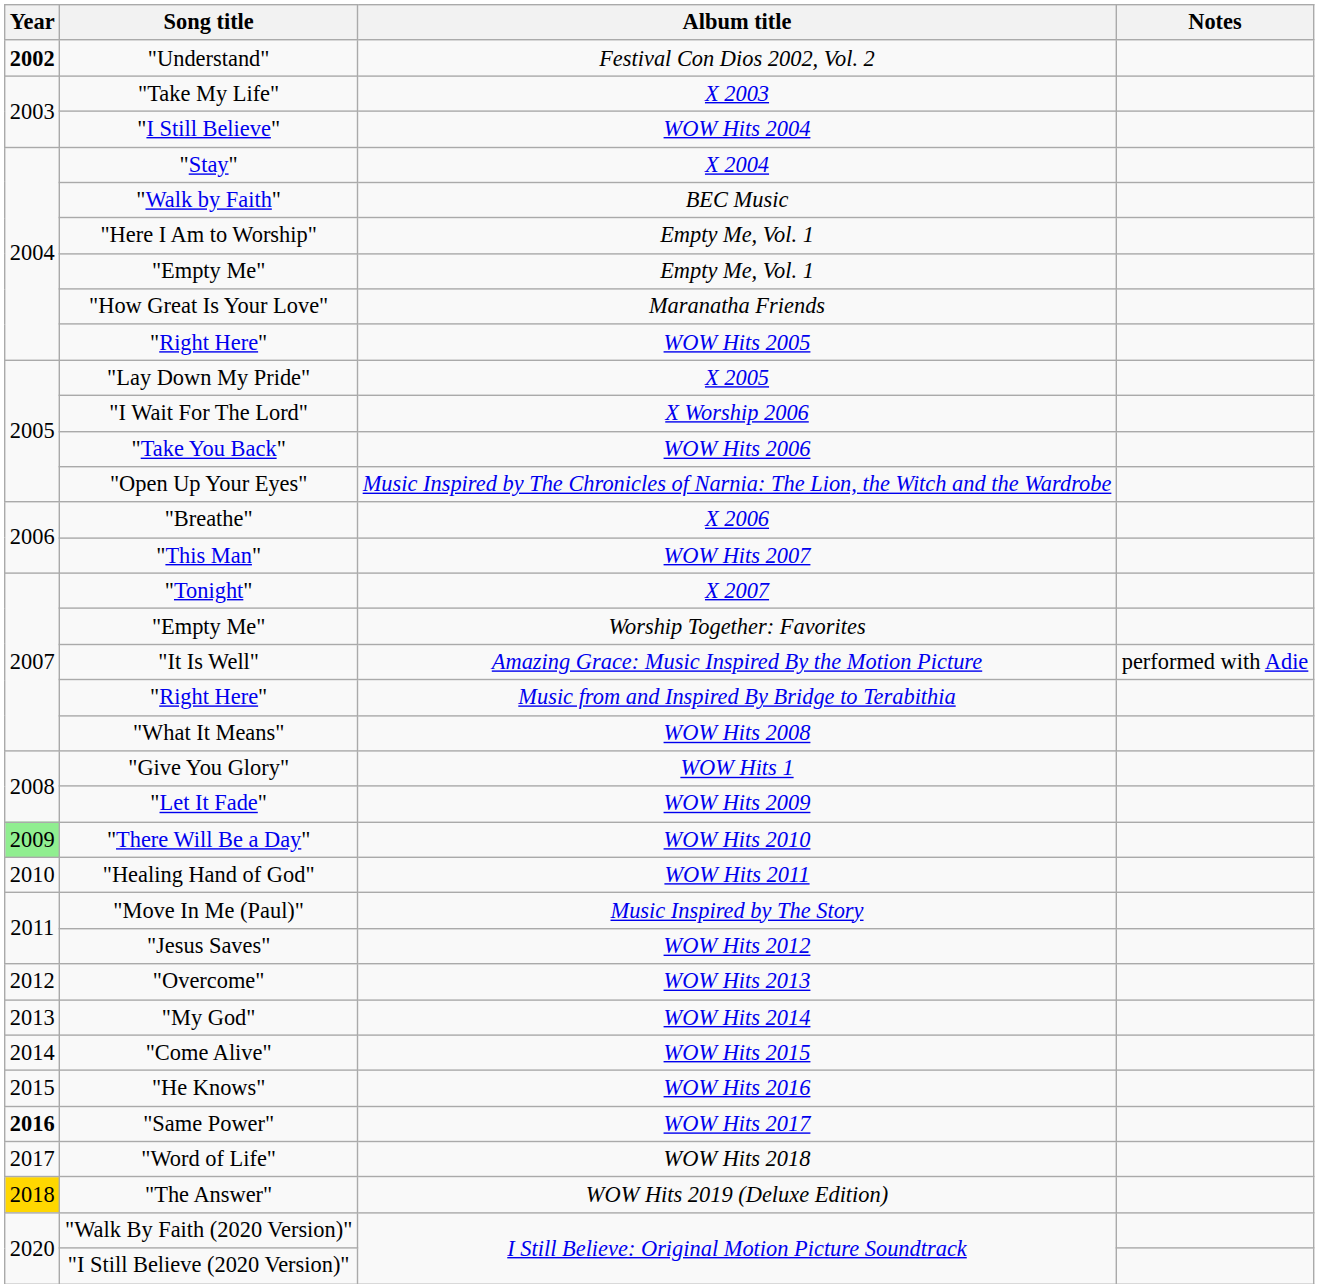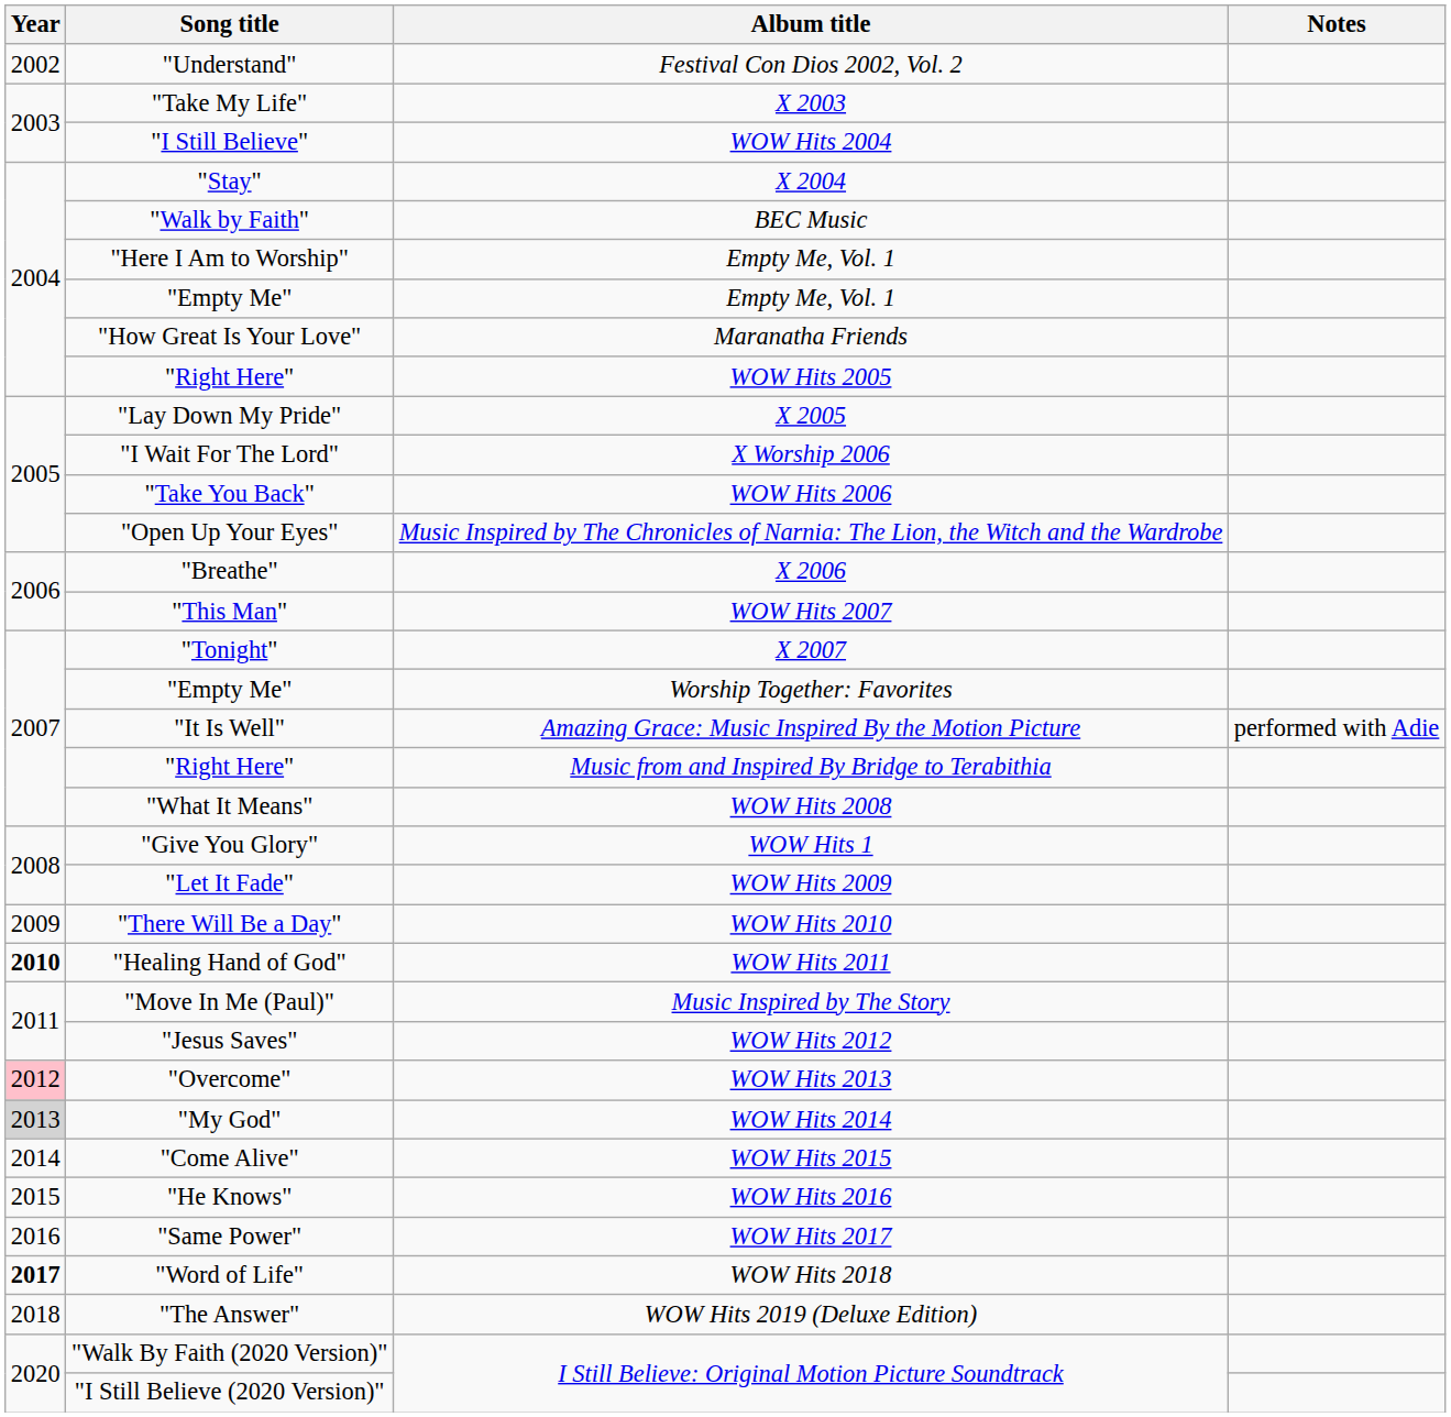"Understand" | Year: bold -> normal
"There Will Be a Day" | Year: lightgreen background -> no background
"Healing Hand of God" | Year: normal -> bold
"Overcome" | Year: no background -> pink background
"My God" | Year: no background -> lightgrey background
"Same Power" | Year: bold -> normal
"Word of Life" | Year: normal -> bold
"The Answer" | Year: gold background -> no background
